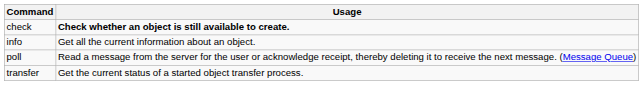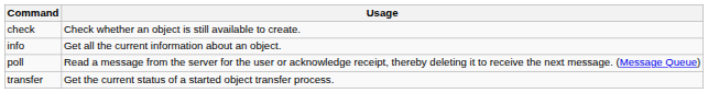check | Usage: bold -> normal
